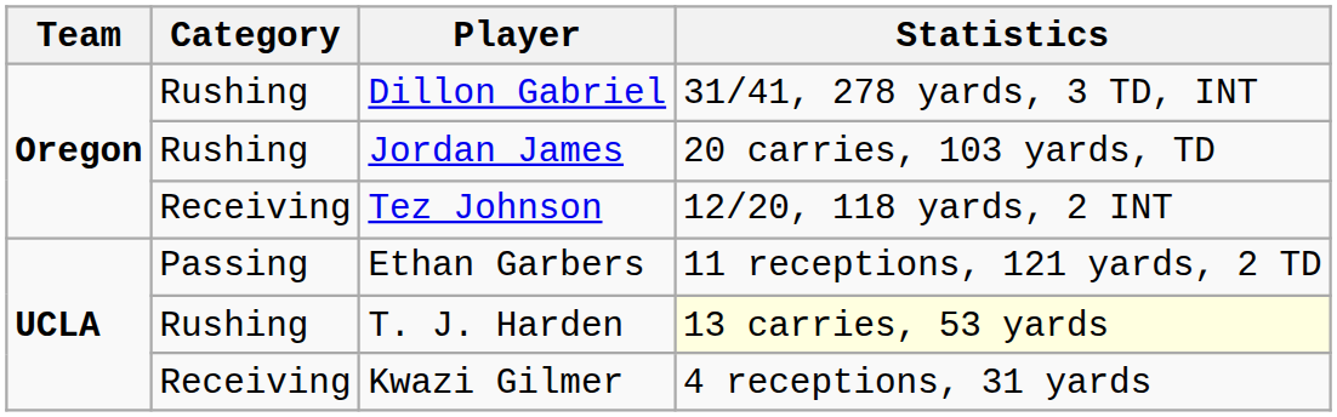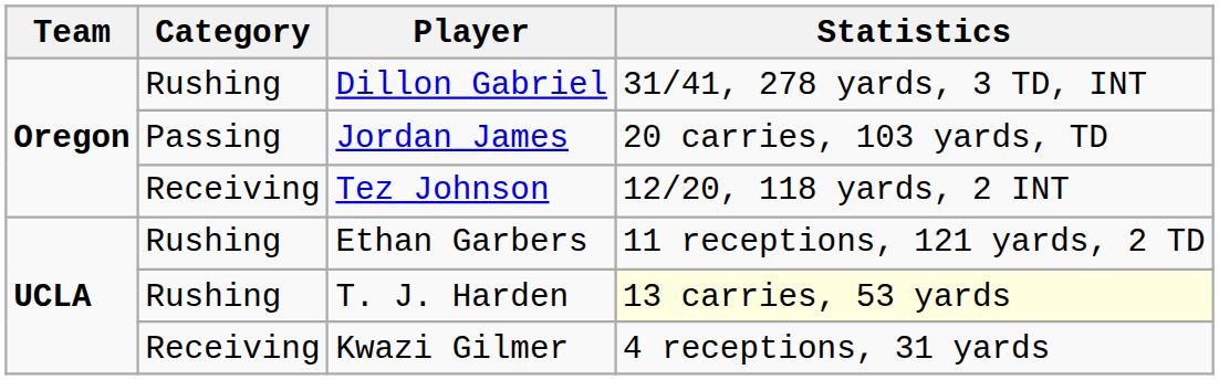Jordan James | Category: Rushing -> Passing
Ethan Garbers | Category: Passing -> Rushing
